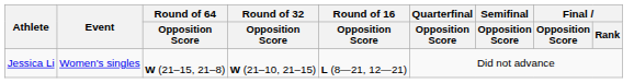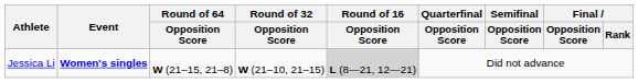Jessica Li | Event: normal -> bold
Jessica Li | Round of 16 / Opposition Score: no background -> lightgrey background
